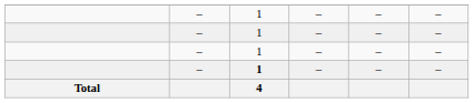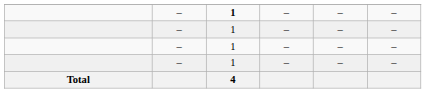row 1 | column 3: normal -> bold
row 4 | column 3: bold -> normal
